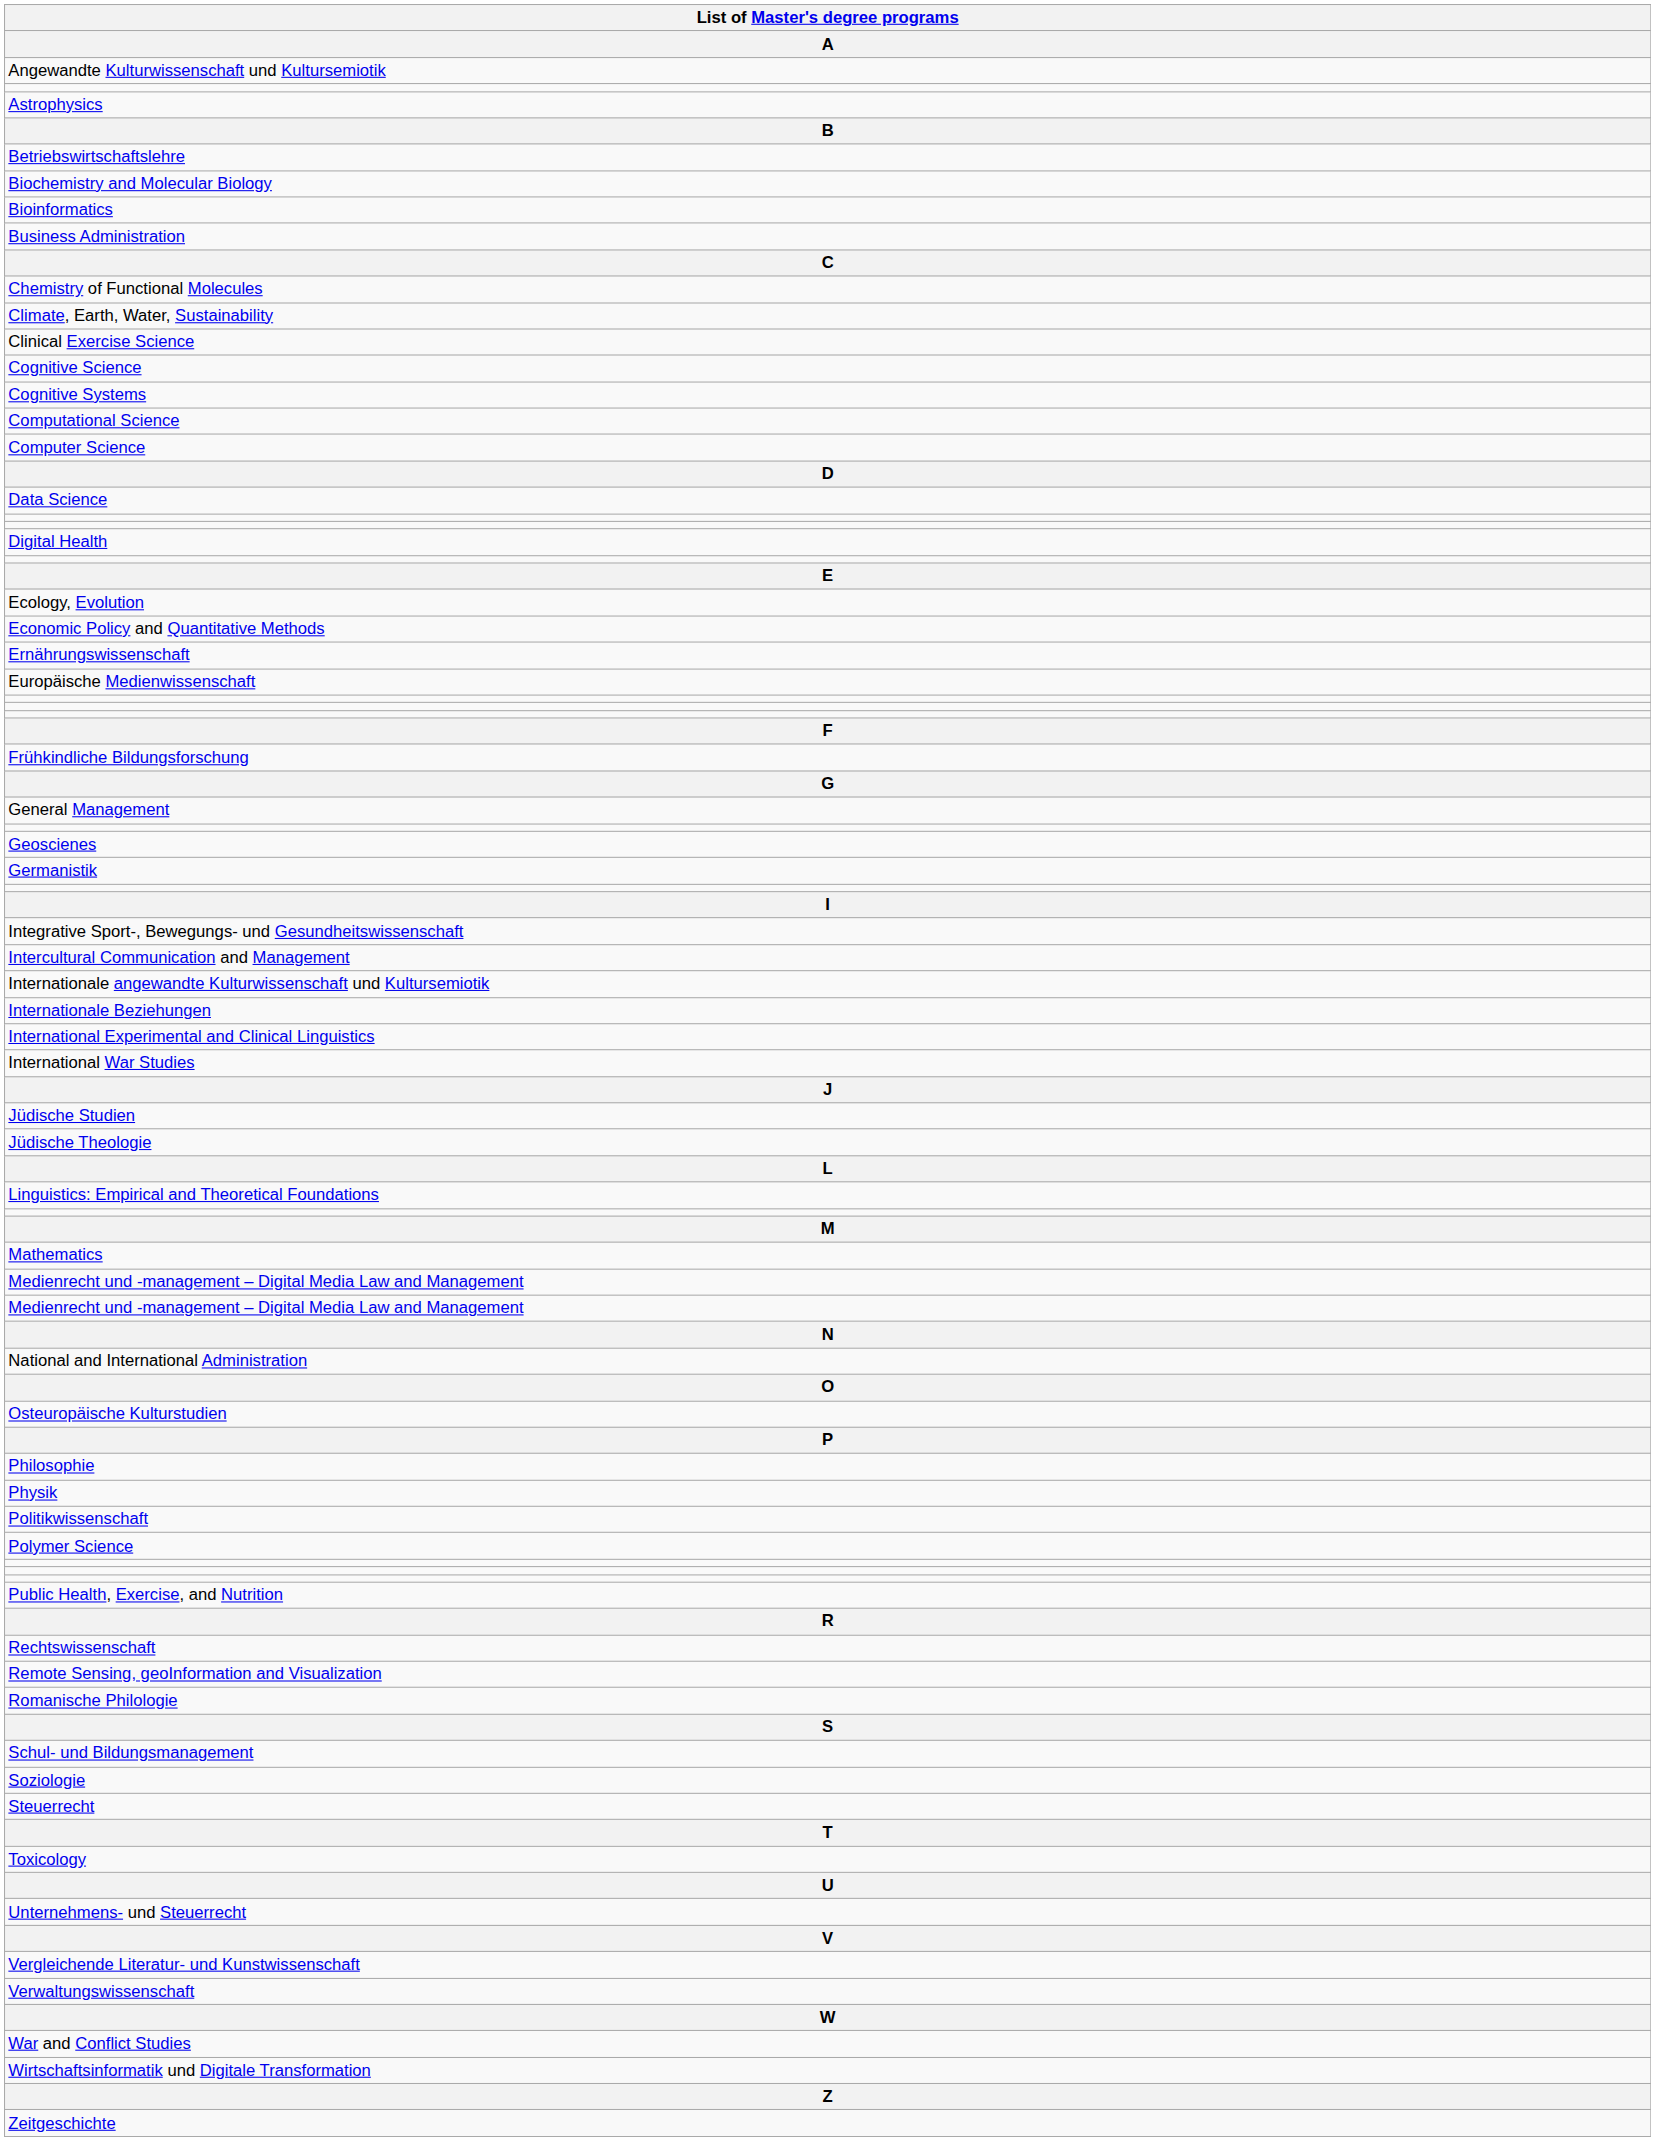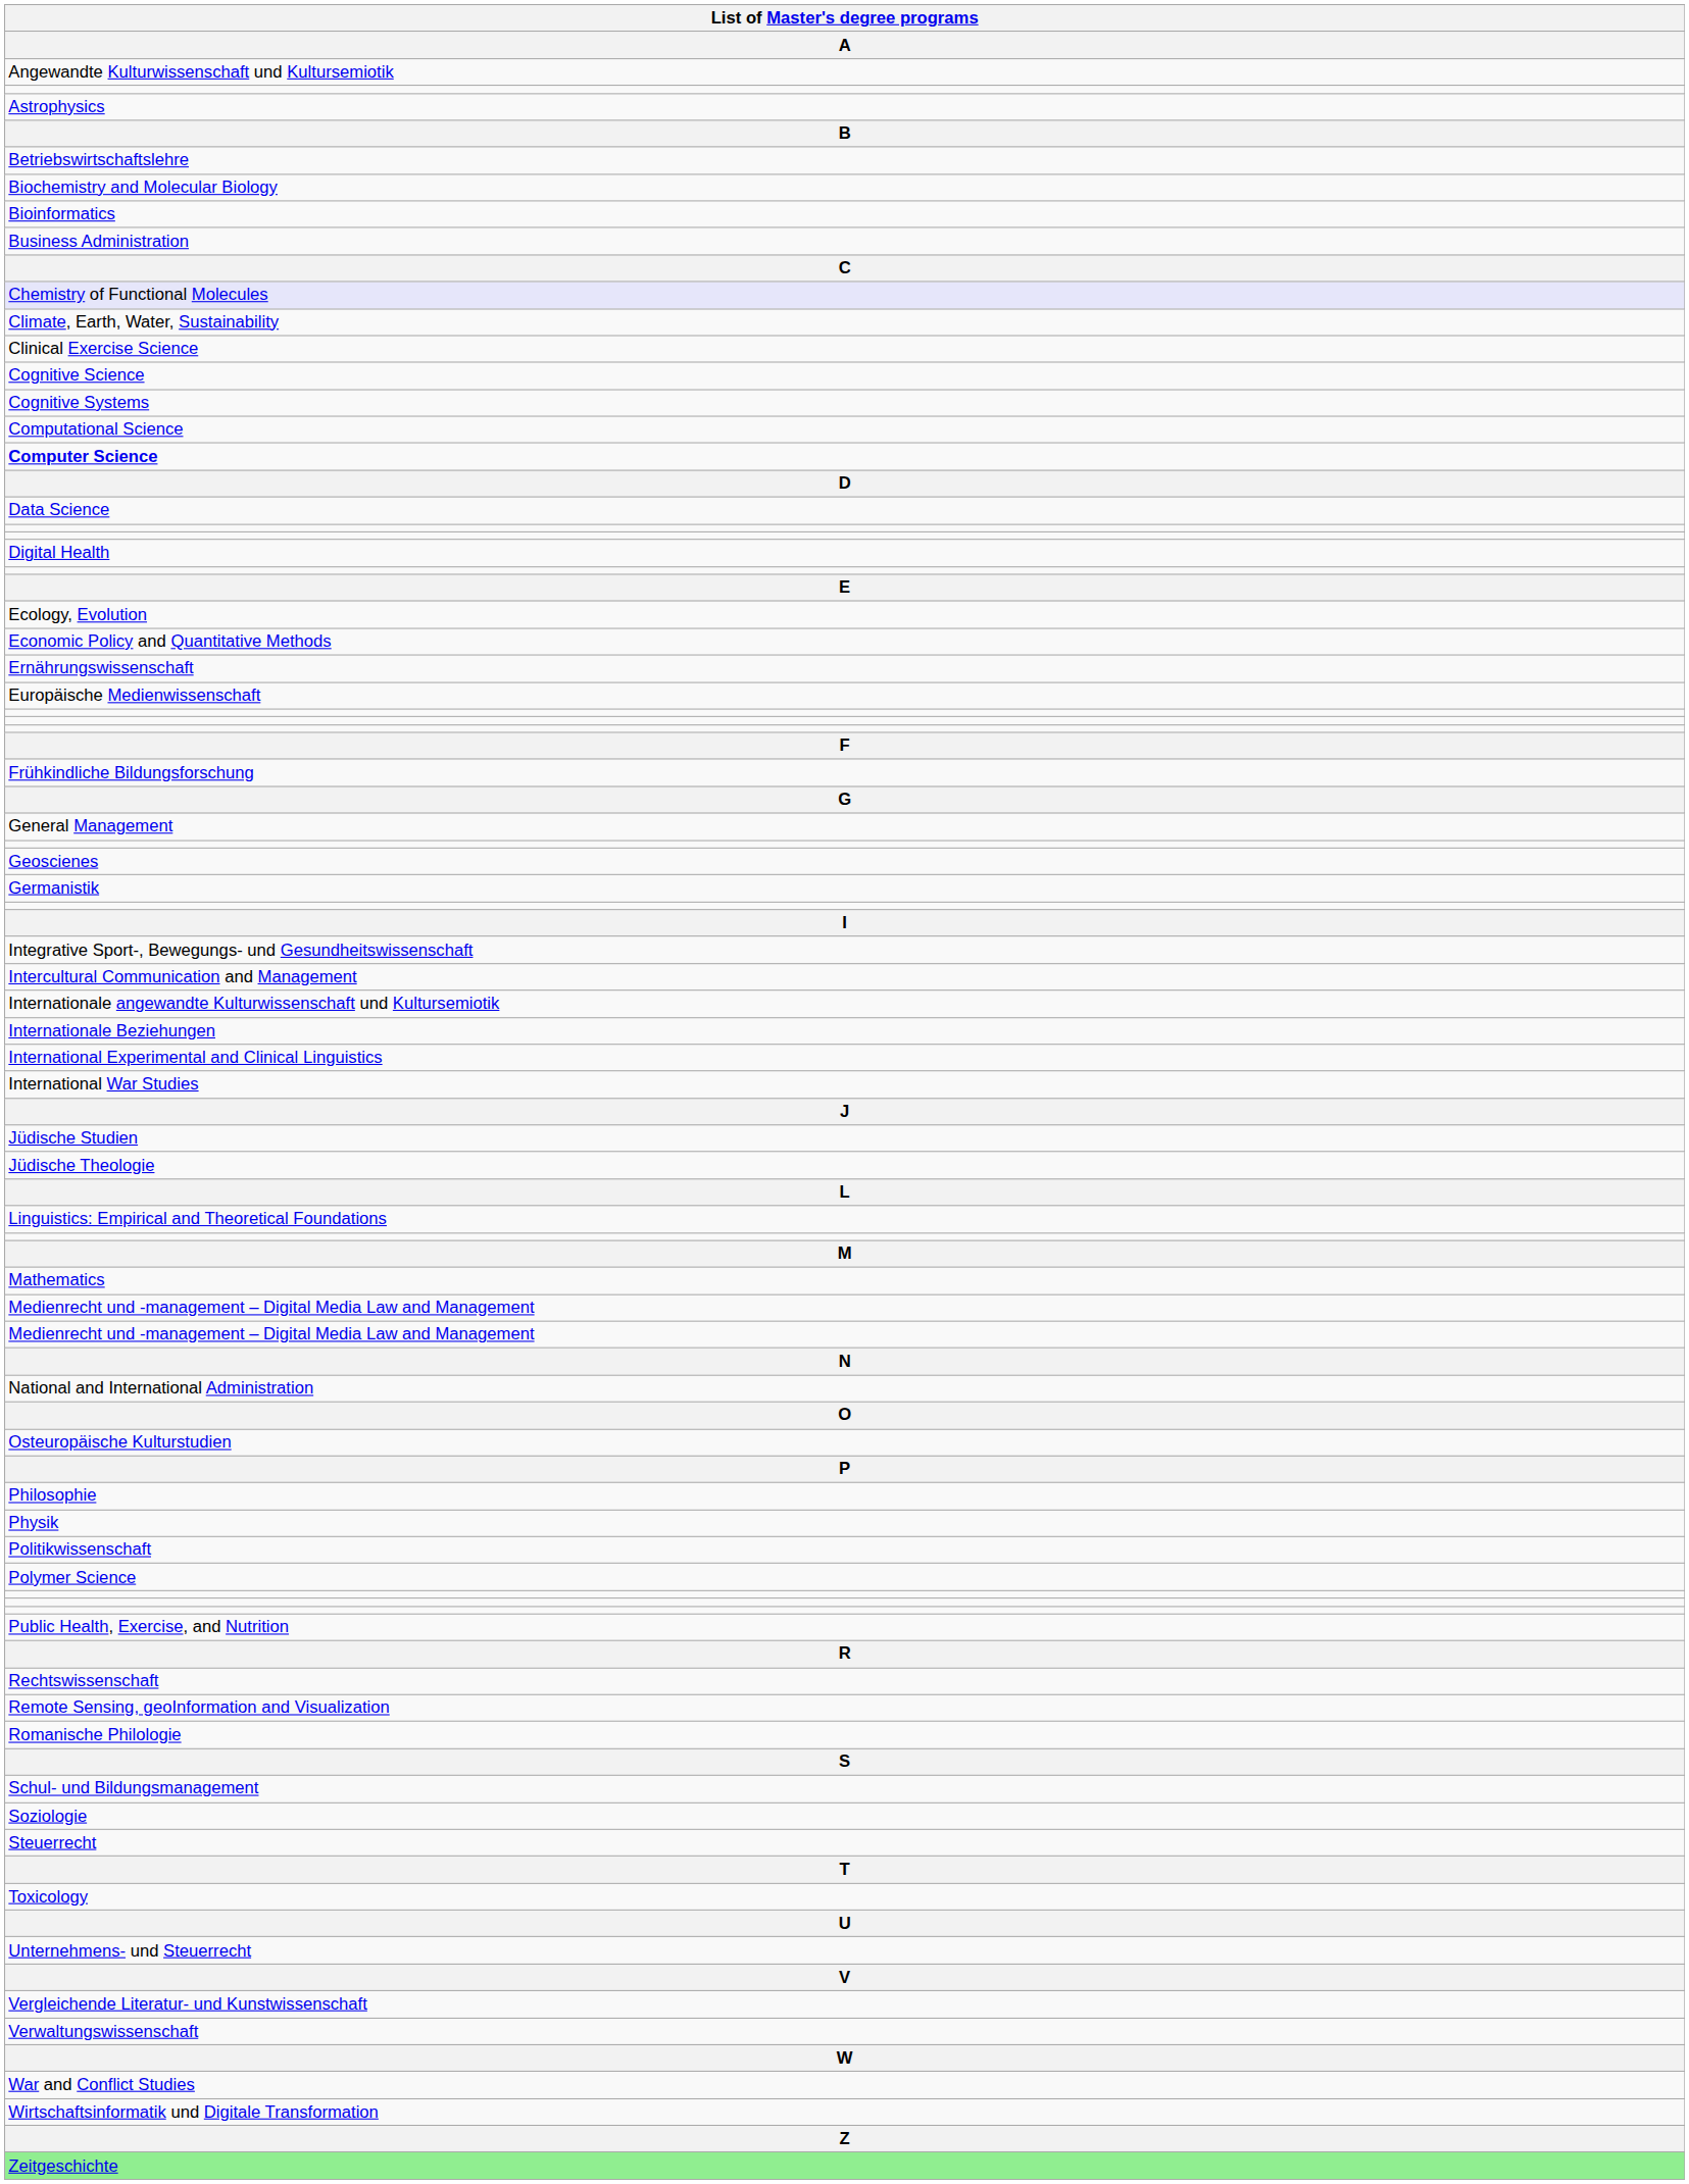row 12 | column 1: no background -> lavender background
row 18 | column 1: normal -> bold
row 90 | column 1: no background -> lightgreen background
